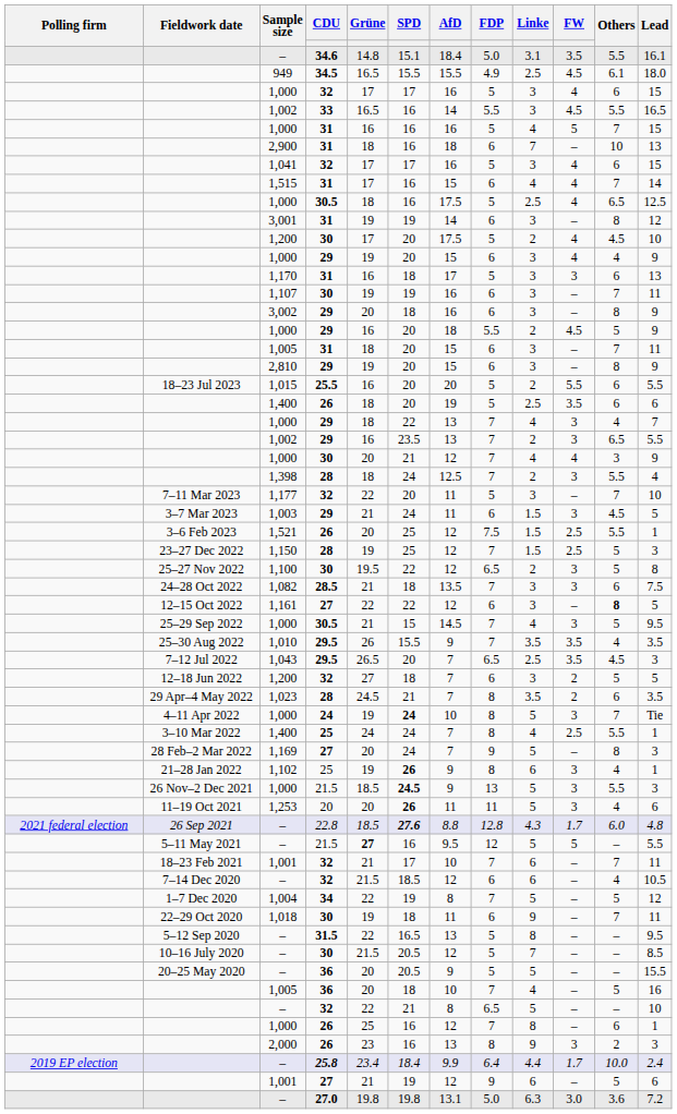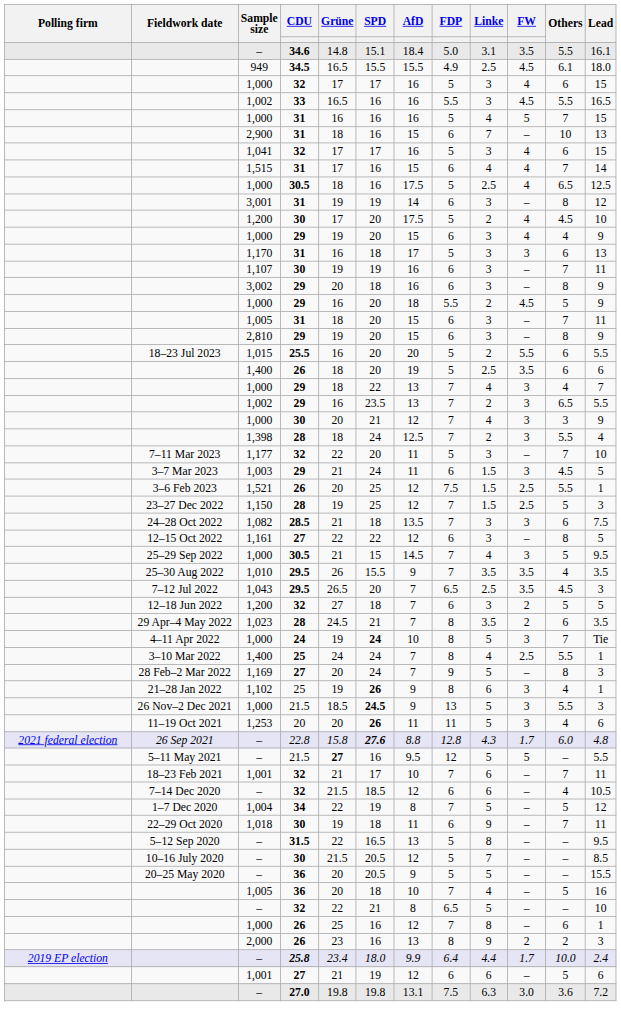1,002 / 33 | AfD: 14 -> 16
2,900 | AfD: 18 -> 15
1,000 / 30 | FW: 4 -> 3
- row: 25–27 Nov 2022 | 1,100 | 30 | 19.5 | 22 | 12 | 6.5 | 2 | 3 | 5 | 8
1,161 | Others: bold -> normal
– / 22.8 | Grüne: 18.5 -> 15.8
2,000 | FW: 3 -> 2
– / 25.8 | SPD: 18.4 -> 18.0
1,001 / 27 | FDP: 9 -> 6
– / 27.0 | FDP: 5.0 -> 7.5
